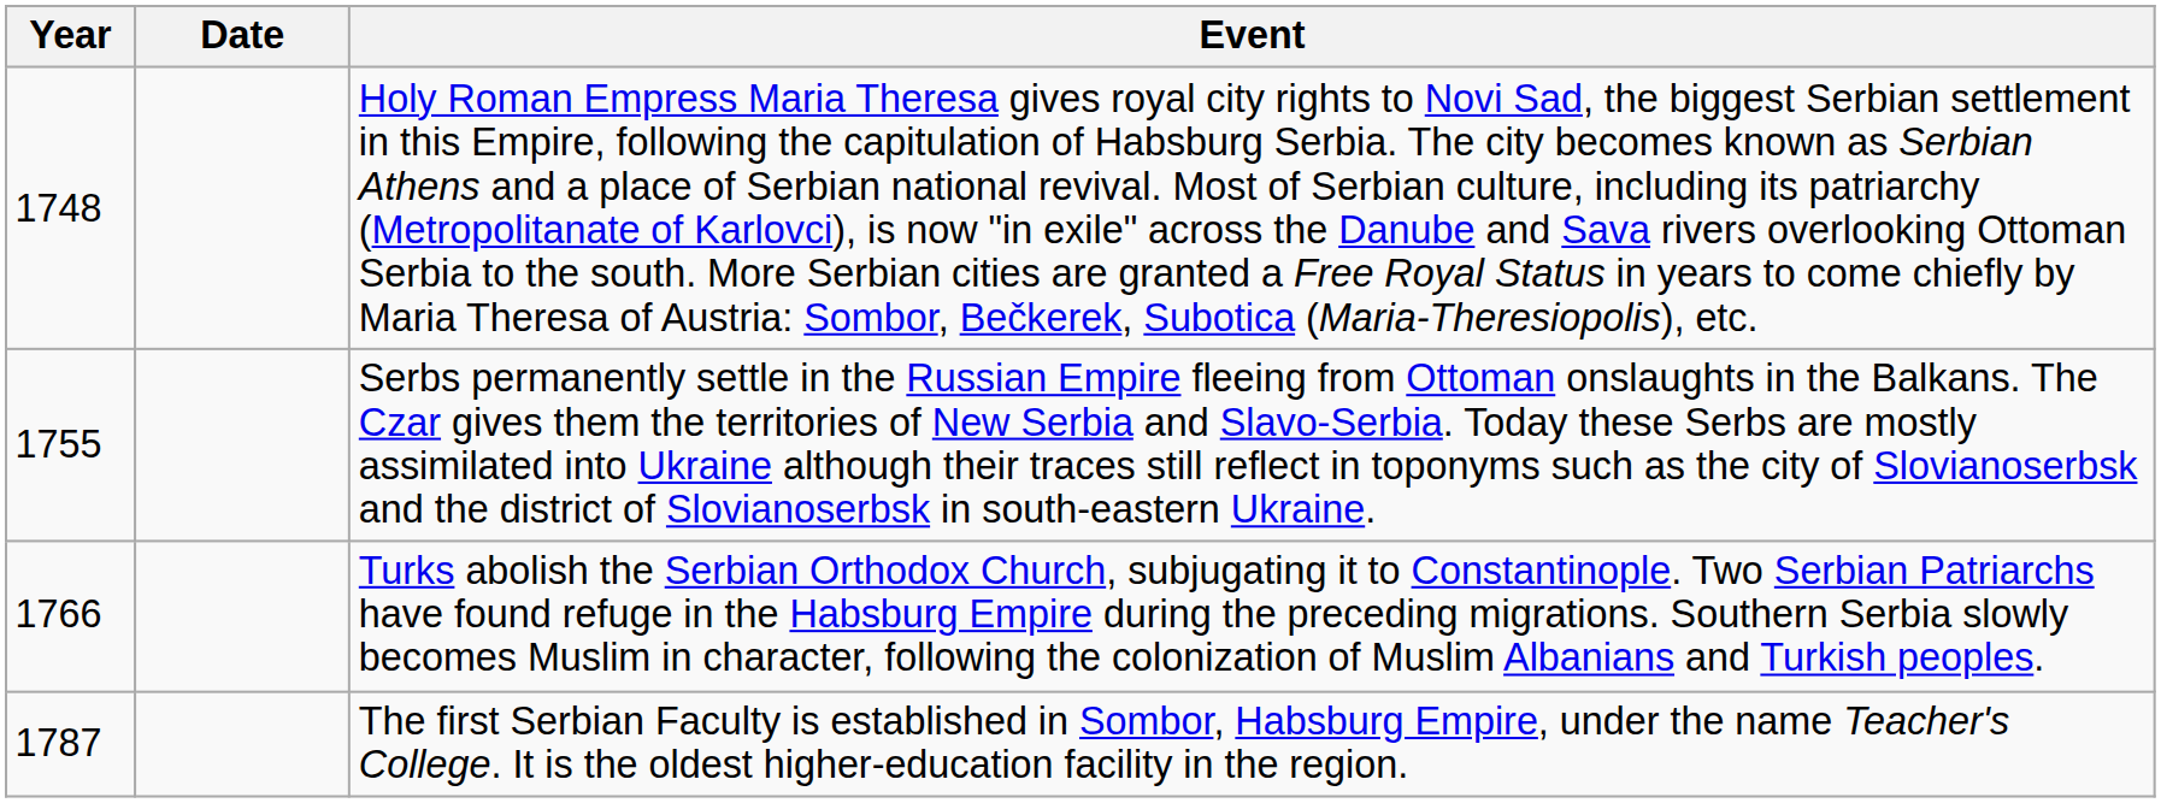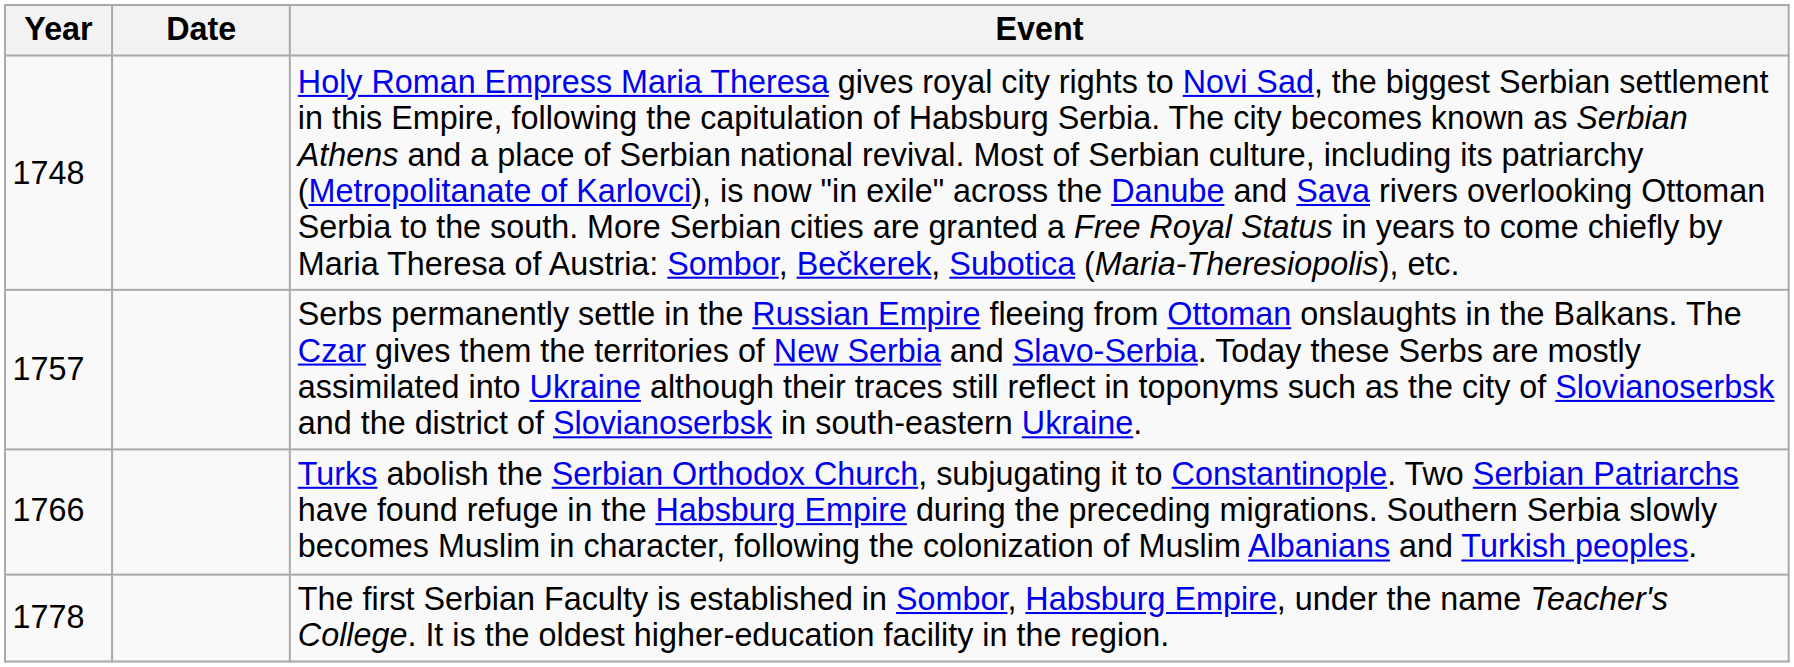row 3 | Year: 1755 -> 1757
row 5 | Year: 1787 -> 1778
